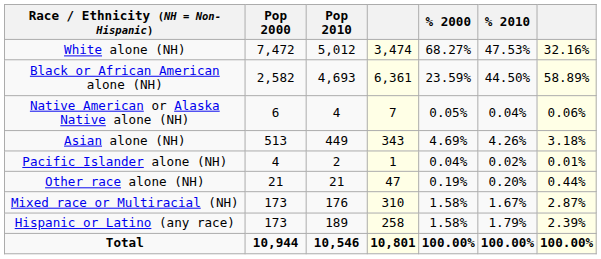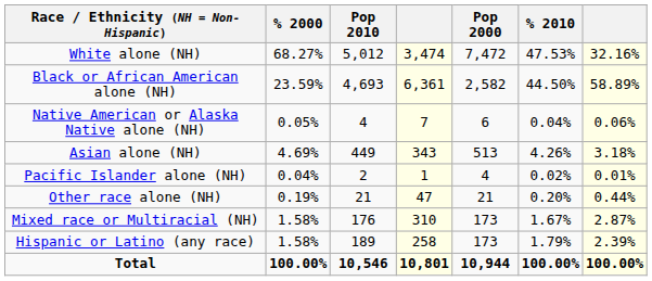columns swapped: Pop 2000 <-> % 2000
